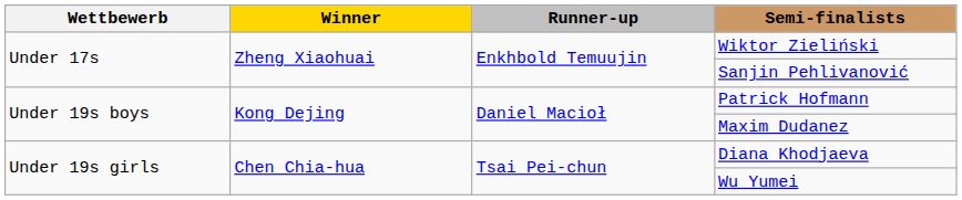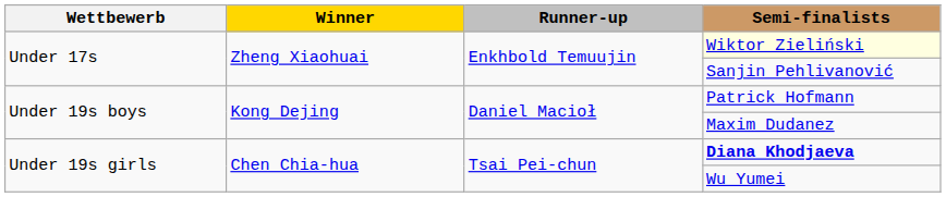Wiktor Zieliński | Semi-finalists: no background -> lightyellow background
Diana Khodjaeva | Semi-finalists: normal -> bold
